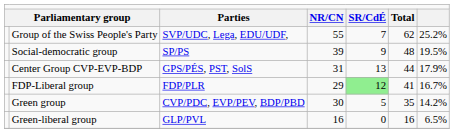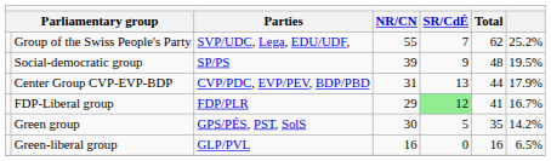Center Group CVP-EVP-BDP | column 3: GPS/PÉS, PST, SolS -> CVP/PDC, EVP/PEV, BDP/PBD
Green group | column 3: CVP/PDC, EVP/PEV, BDP/PBD -> GPS/PÉS, PST, SolS
